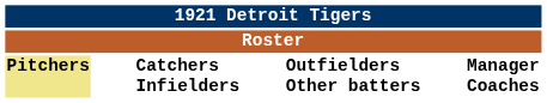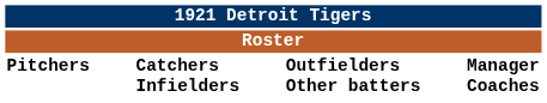Pitchers | column 1: khaki background -> no background
